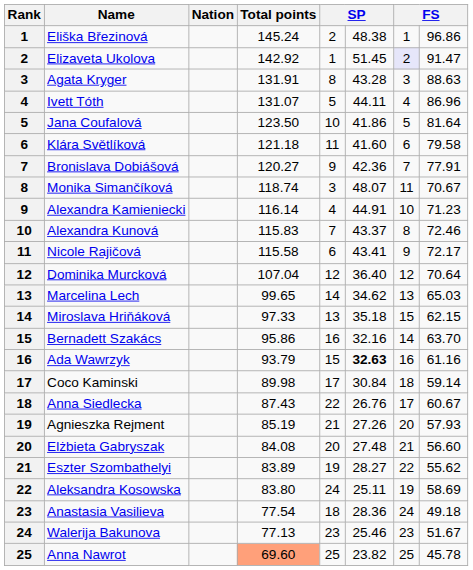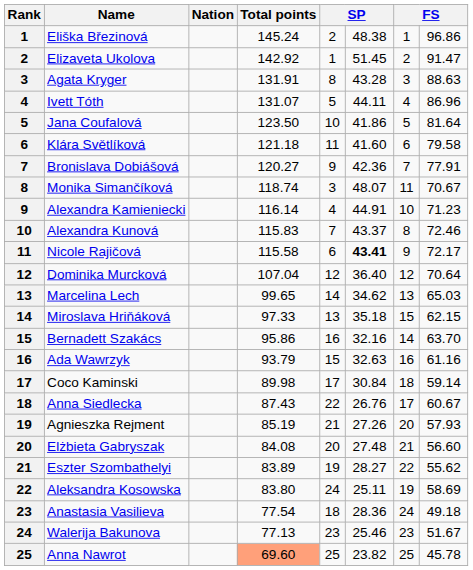Elizaveta Ukolova | column 7: lavender background -> no background
Nicole Rajičová | column 6: normal -> bold
Ada Wawrzyk | column 6: bold -> normal
